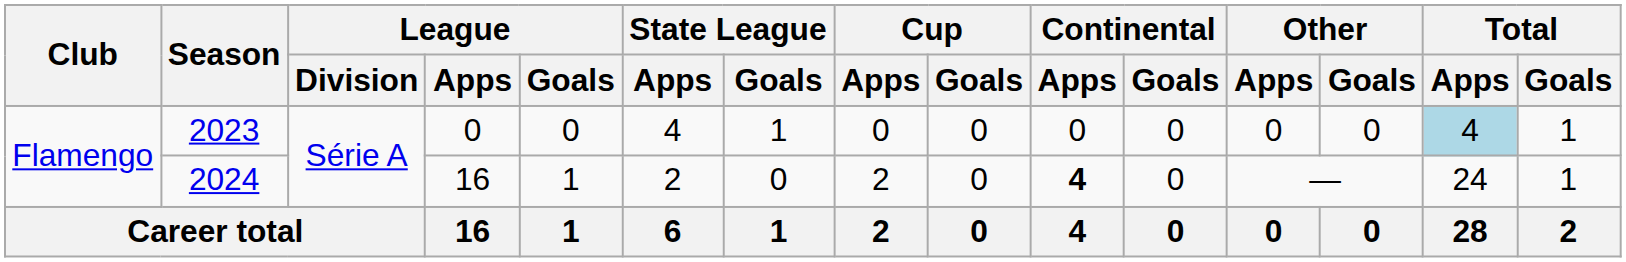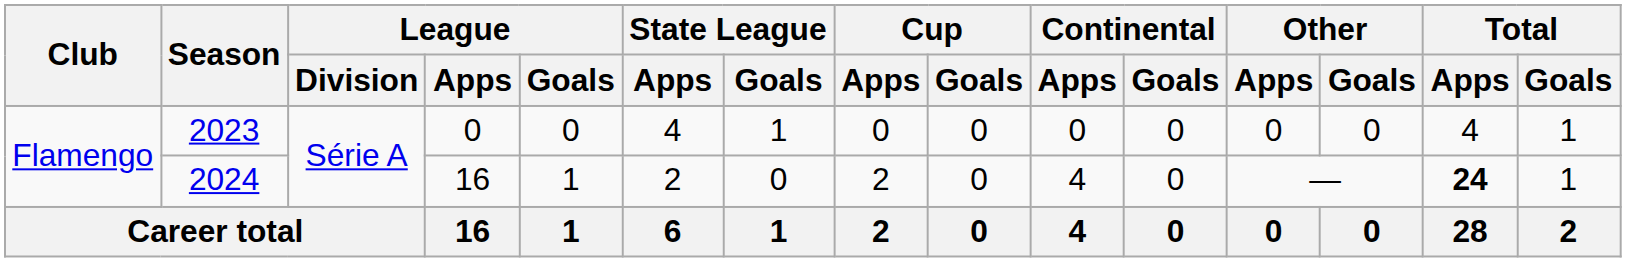2023 | Total / Apps: lightblue background -> no background
2024 | Continental / Apps: bold -> normal
2024 | Total / Apps: normal -> bold
